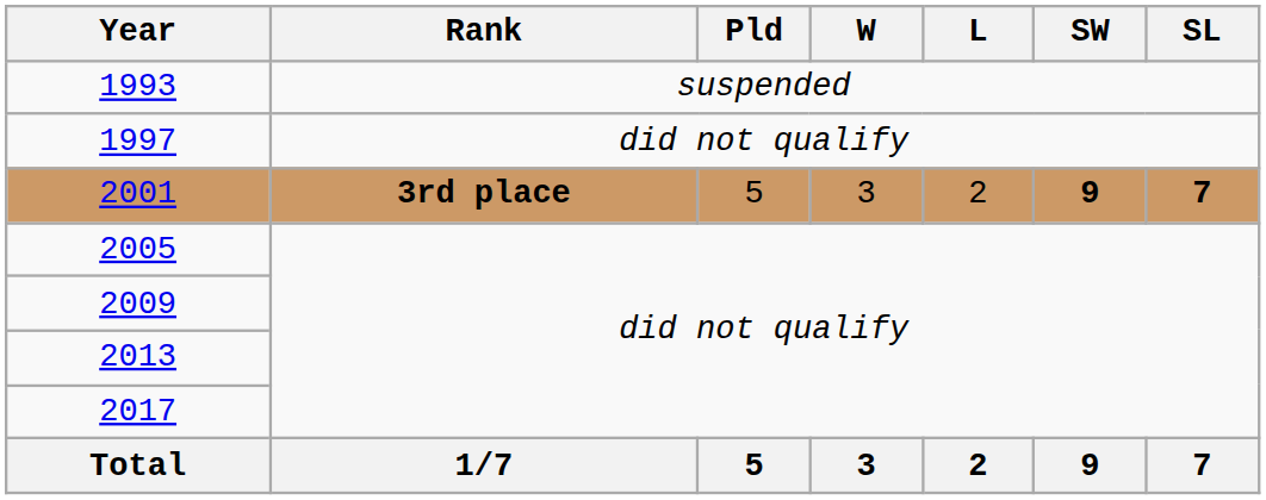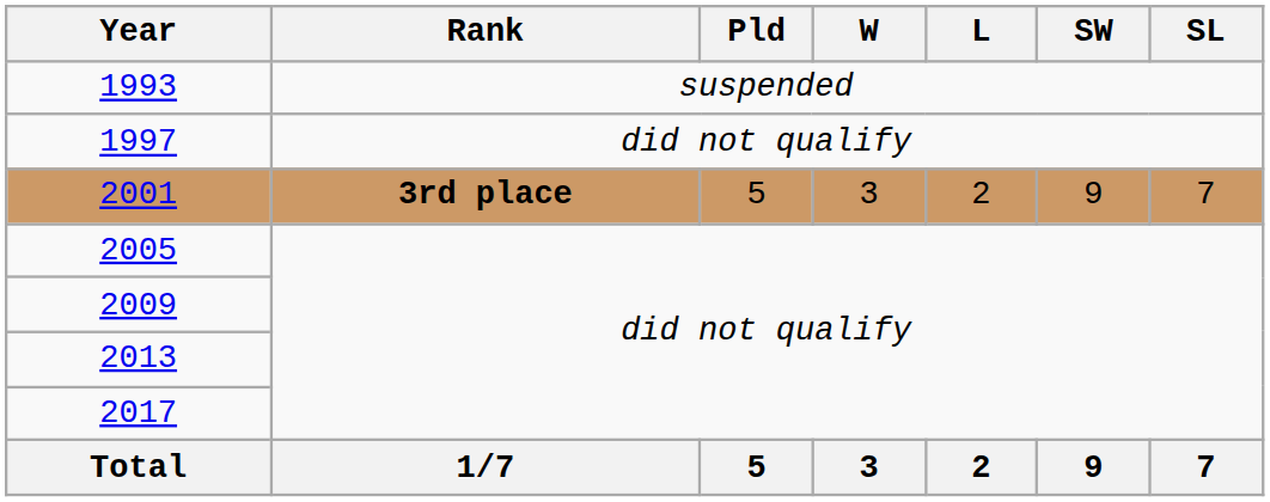2001 | SW: bold -> normal
2001 | SL: bold -> normal
